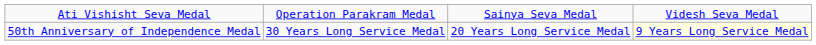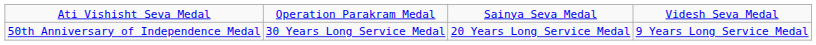50th Anniversary of Independence Medal | column 4: lightyellow background -> no background
